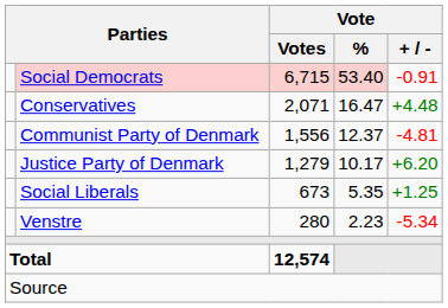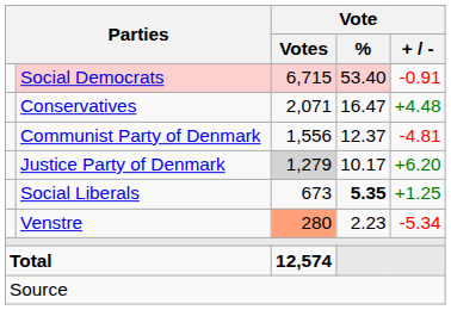Justice Party of Denmark | Vote / Votes: no background -> lightgrey background
Social Liberals | Vote / %: normal -> bold
Venstre | Vote / Votes: no background -> lightsalmon background
